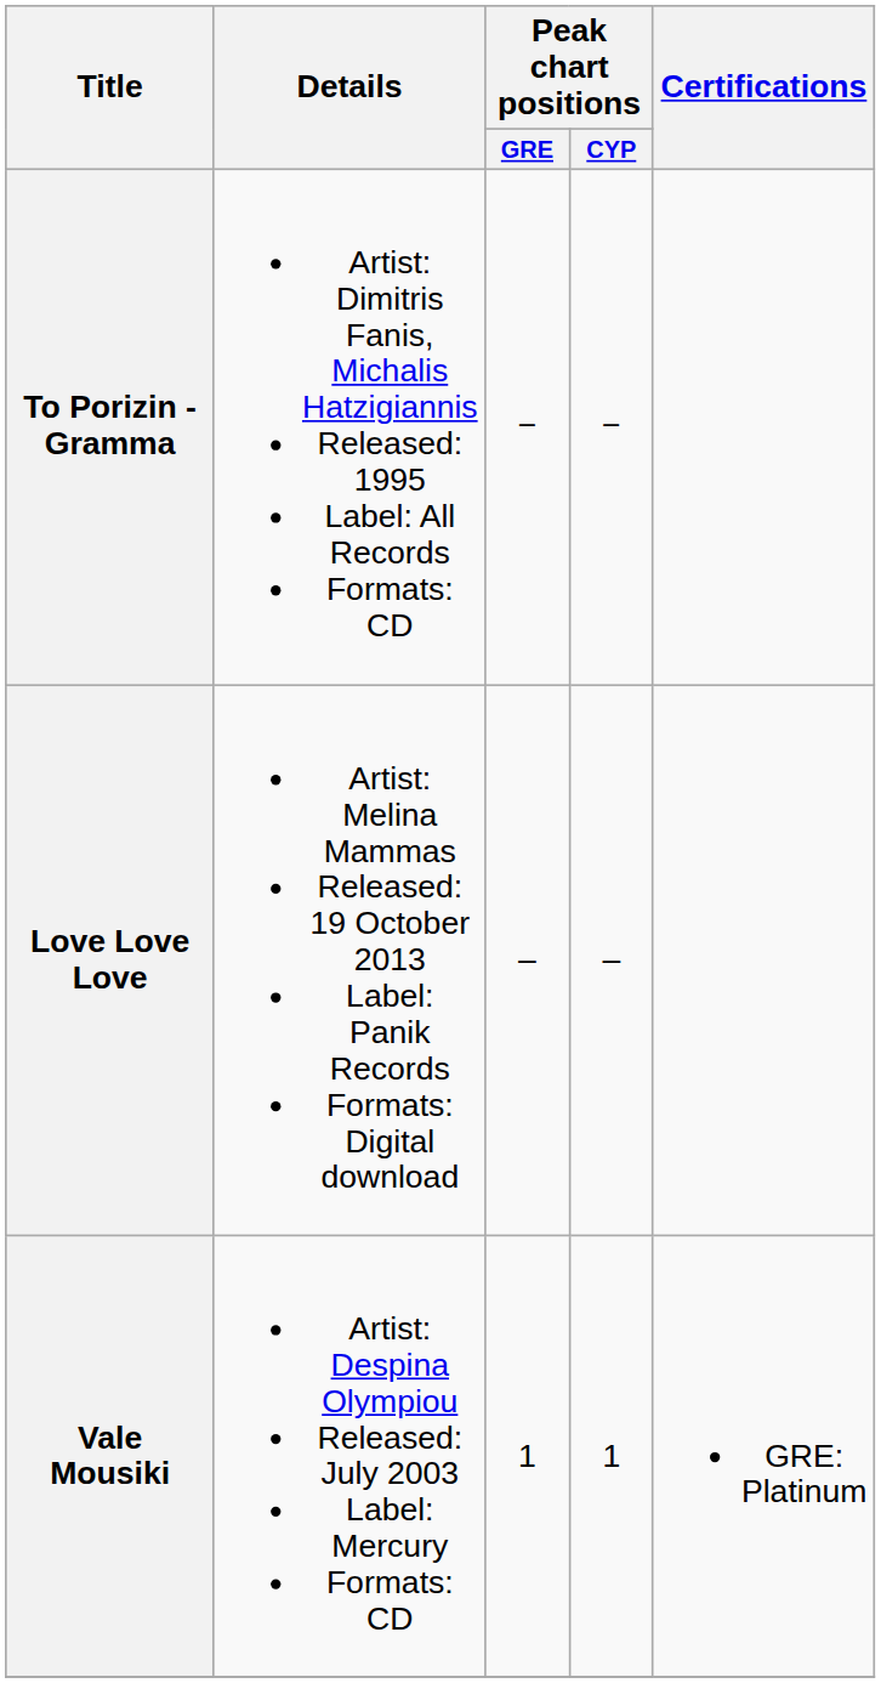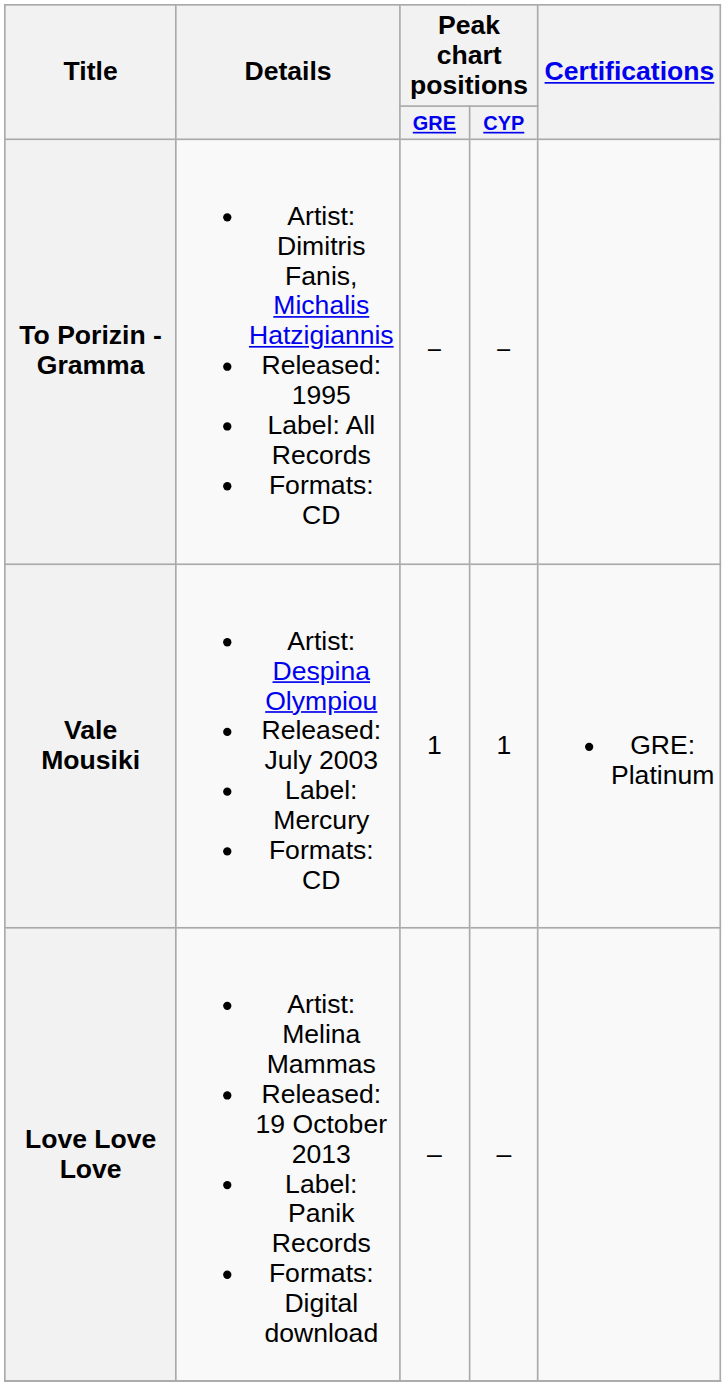rows swapped: Vale Mousiki <-> Love Love Love
